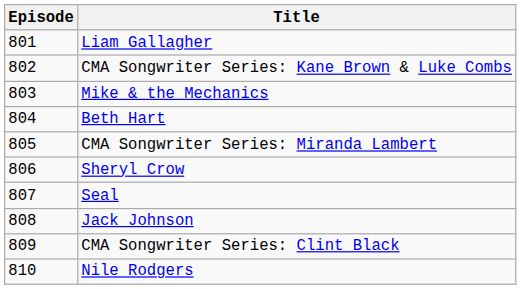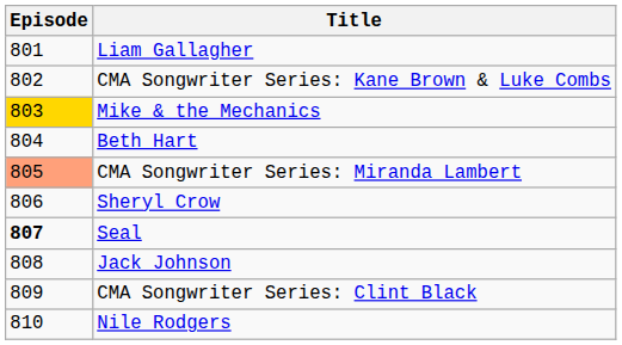Mike & the Mechanics | Episode: no background -> gold background
CMA Songwriter Series: Miranda Lambert | Episode: no background -> lightsalmon background
Seal | Episode: normal -> bold
